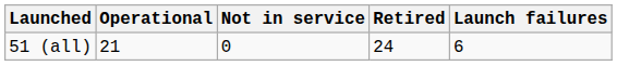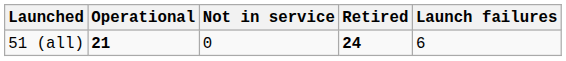row 2 | Operational: normal -> bold
row 2 | Retired: normal -> bold
